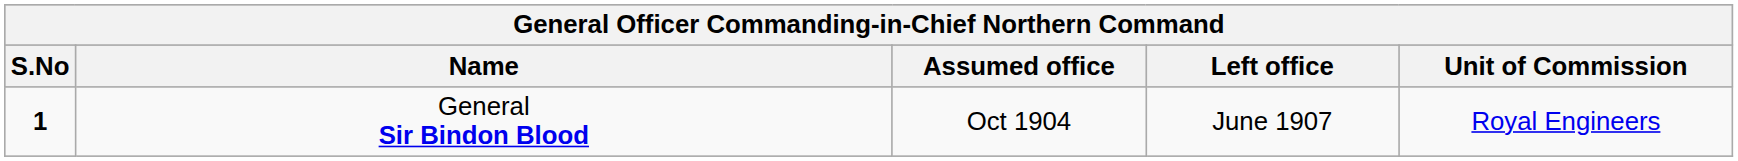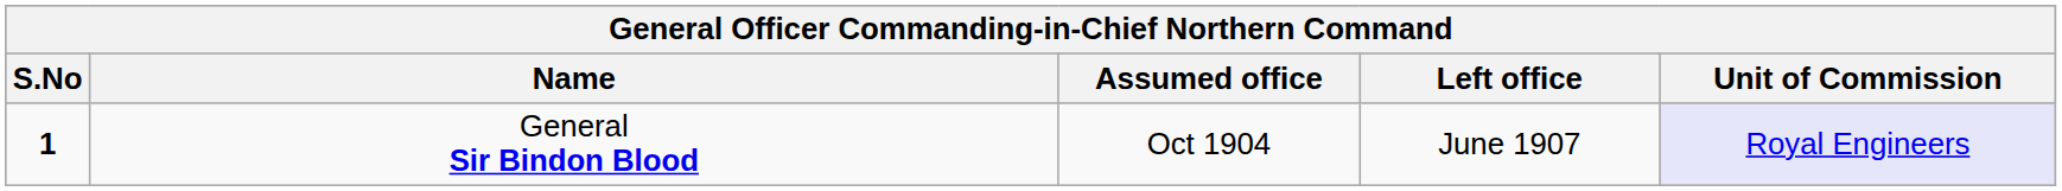General Sir Bindon Blood | Unit of Commission: no background -> lavender background
